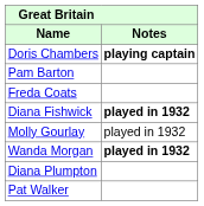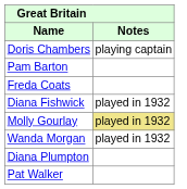Doris Chambers | Notes: bold -> normal
Diana Fishwick | Notes: bold -> normal
Molly Gourlay | Notes: no background -> khaki background
Wanda Morgan | Notes: bold -> normal
